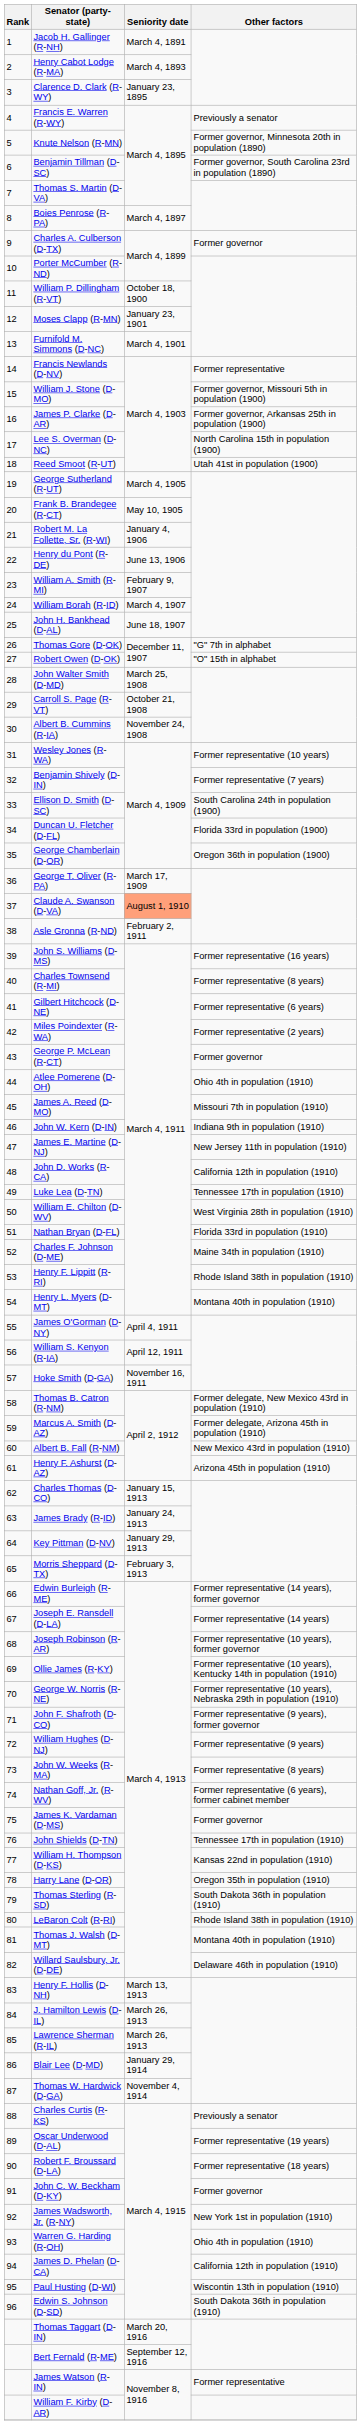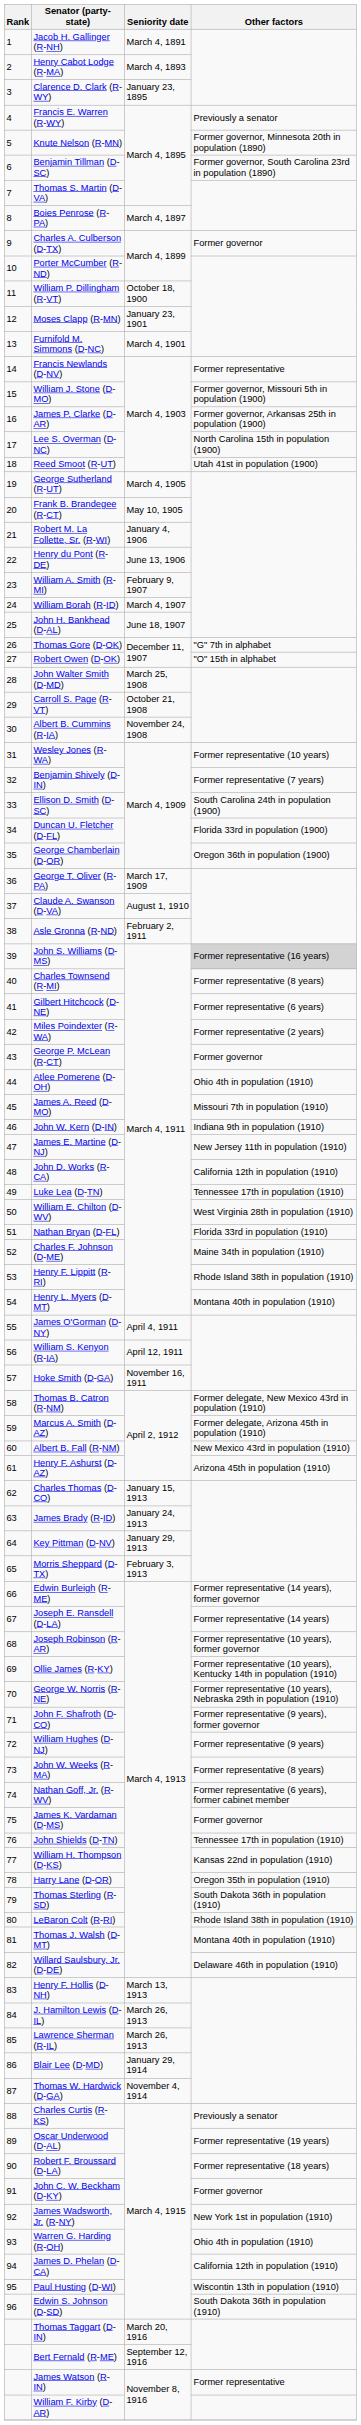Claude A. Swanson (D-VA) | Seniority date: lightsalmon background -> no background
John S. Williams (D-MS) | Other factors: no background -> lightgrey background
